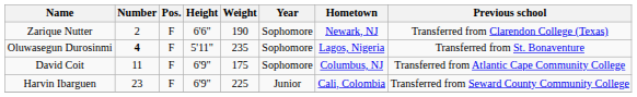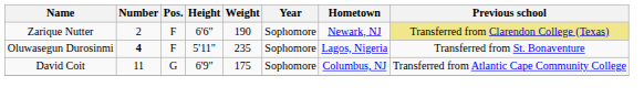Zarique Nutter | Previous school: no background -> khaki background
David Coit | Pos.: F -> G
- row: Harvin Ibarguen | 23 | F | 6'9" | 225 | Junior | Cali, Colombia | Transferred from Seward County Community College
